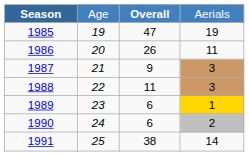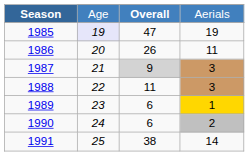1985 | column 2: no background -> lavender background
1987 | column 3: no background -> lightgrey background
